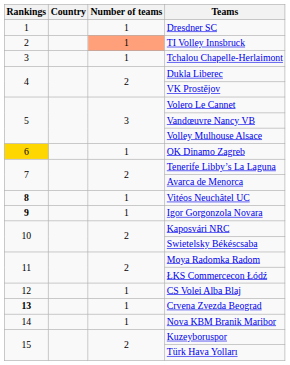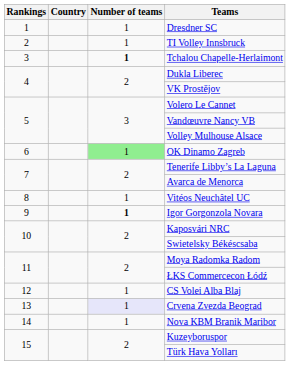TI Volley Innsbruck | Number of teams: lightsalmon background -> no background
Tchalou Chapelle-Herlaimont | Number of teams: normal -> bold
OK Dinamo Zagreb | Rankings: gold background -> no background
OK Dinamo Zagreb | Number of teams: no background -> lightgreen background
Vitéos Neuchâtel UC | Rankings: bold -> normal
Igor Gorgonzola Novara | Rankings: bold -> normal
Igor Gorgonzola Novara | Number of teams: normal -> bold
Crvena Zvezda Beograd | Rankings: bold -> normal
Crvena Zvezda Beograd | Number of teams: no background -> lavender background
